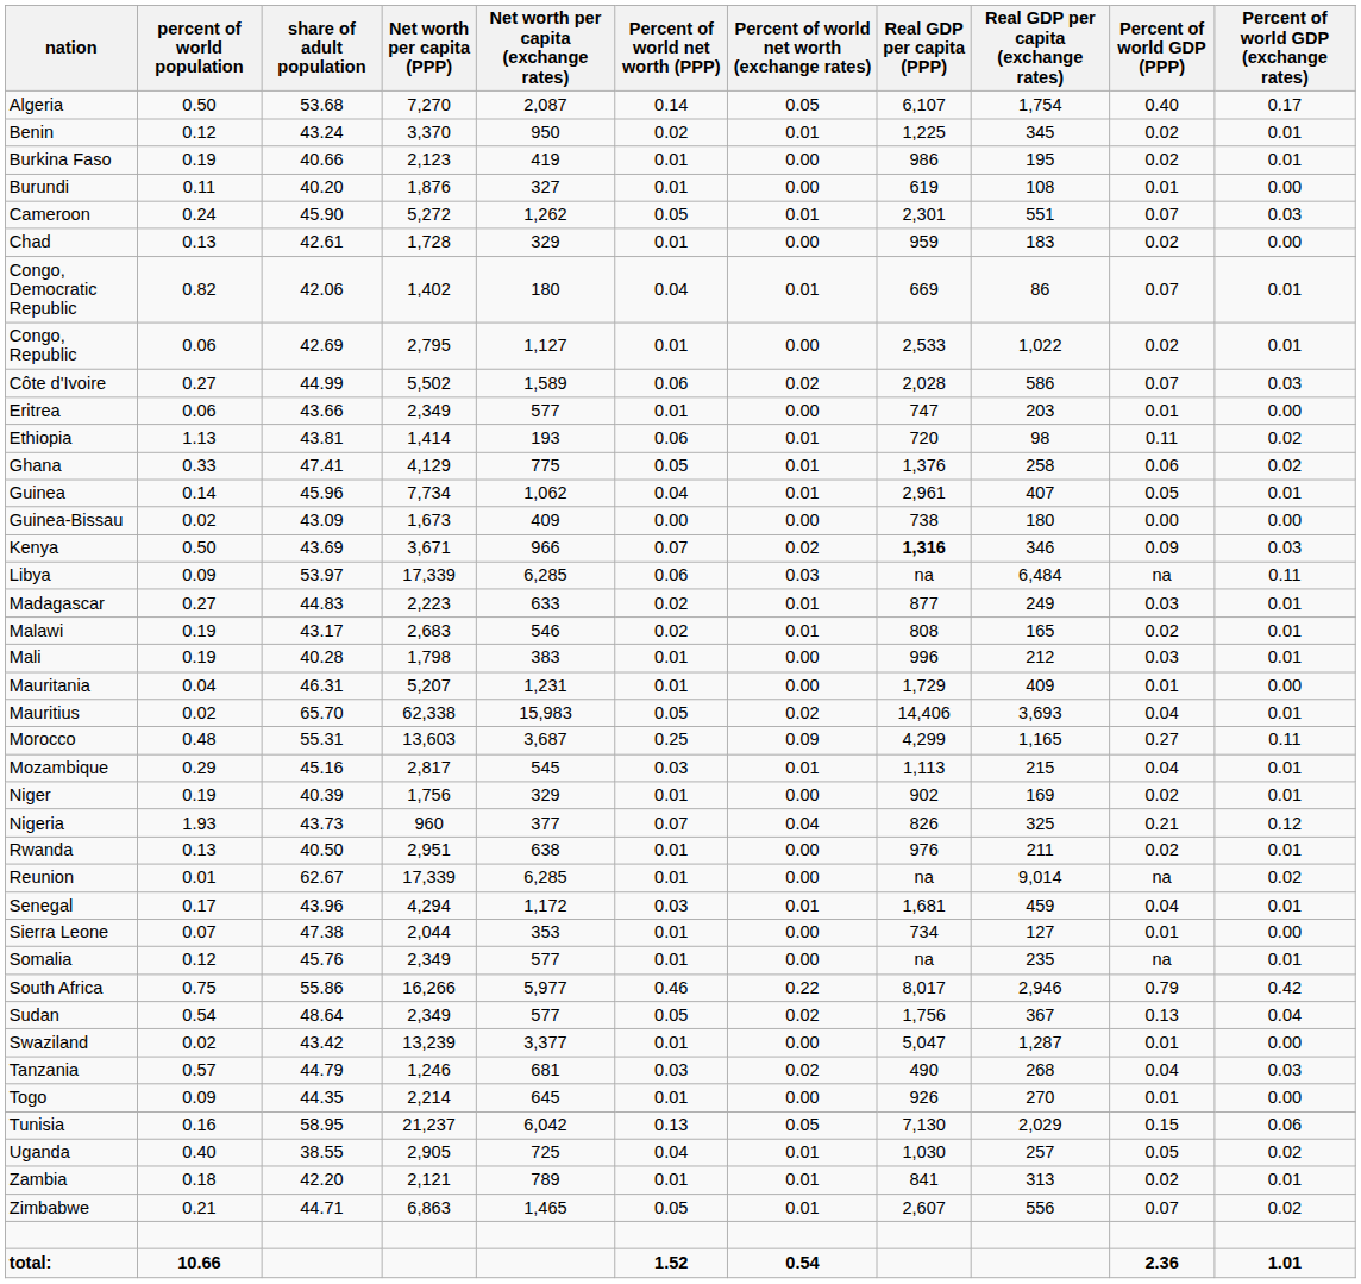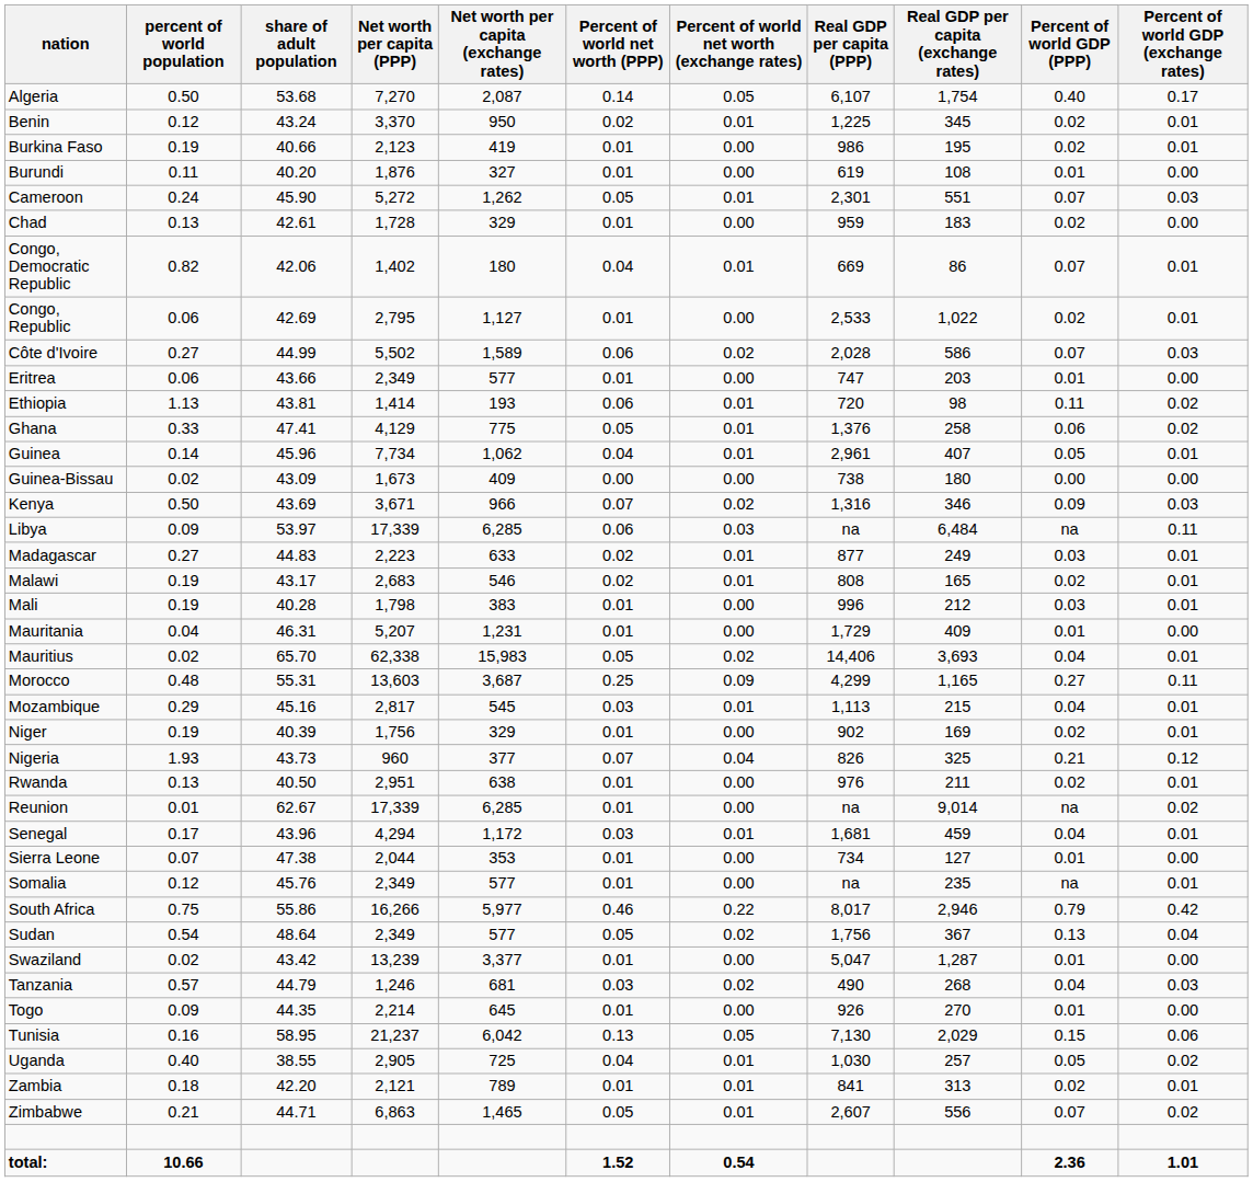Kenya | Real GDP per capita (PPP): bold -> normal
